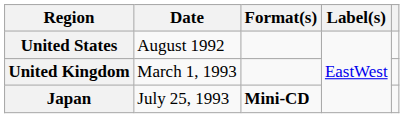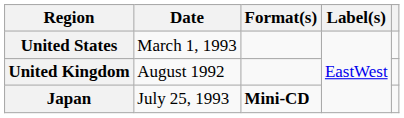United States | Date: August 1992 -> March 1, 1993
United Kingdom | Date: March 1, 1993 -> August 1992
